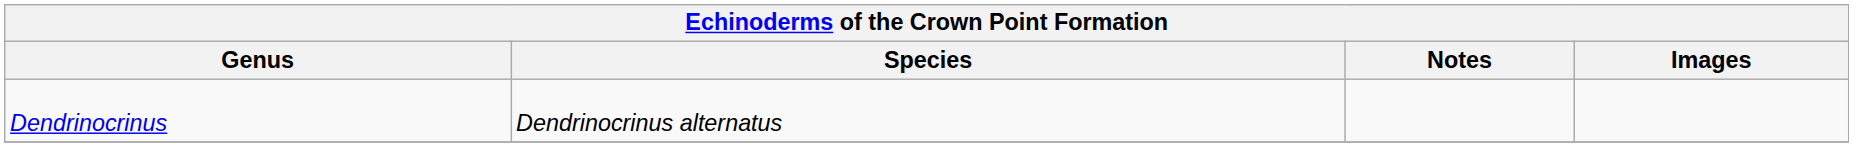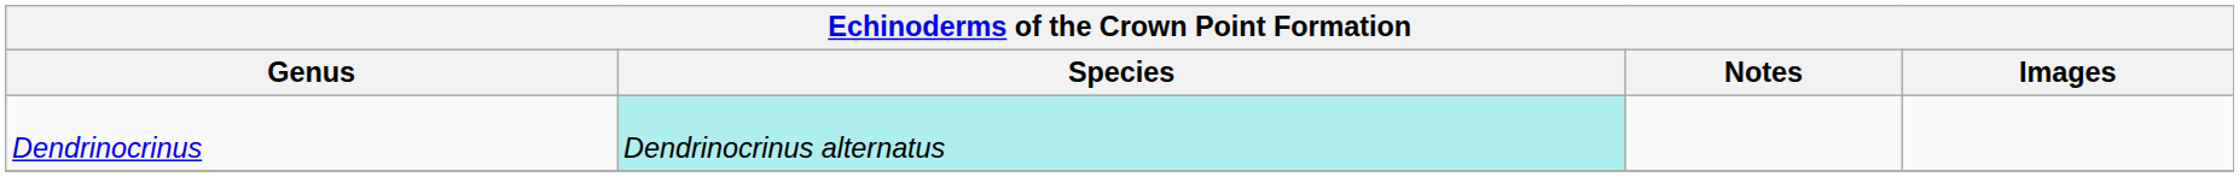Dendrinocrinus | Species: no background -> paleturquoise background
